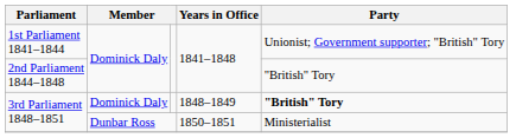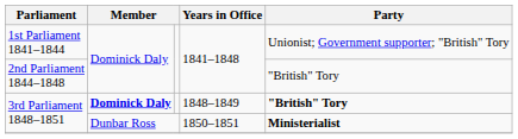3rd Parliament 1848–1851 / 1848–1849 | column 2: normal -> bold
3rd Parliament 1848–1851 / 1850–1851 | Party: normal -> bold
